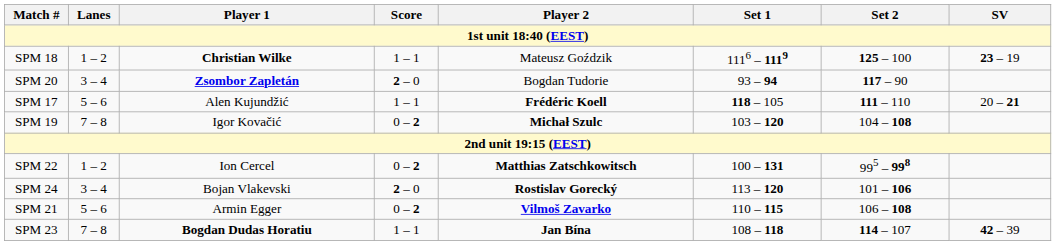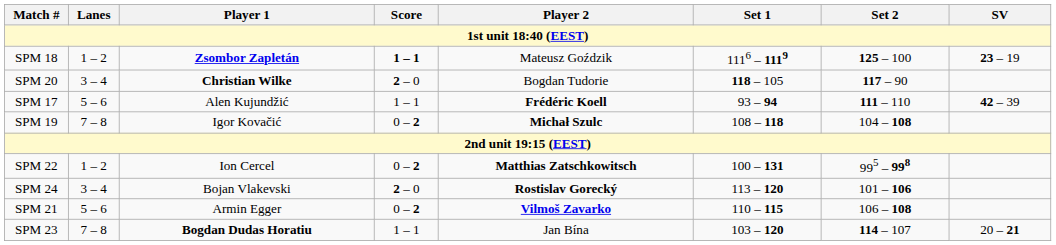SPM 18 | Player 1: Christian Wilke -> Zsombor Zapletán
SPM 18 | Score: normal -> bold
SPM 20 | Player 1: Zsombor Zapletán -> Christian Wilke
SPM 20 | Set 1: 93 – 94 -> 118 – 105
SPM 17 | Set 1: 118 – 105 -> 93 – 94
SPM 17 | SV: 20 – 21 -> 42 – 39
SPM 19 | Set 1: 103 – 120 -> 108 – 118
SPM 23 | Player 2: bold -> normal
SPM 23 | Set 1: 108 – 118 -> 103 – 120
SPM 23 | SV: 42 – 39 -> 20 – 21
